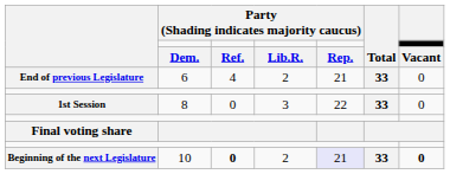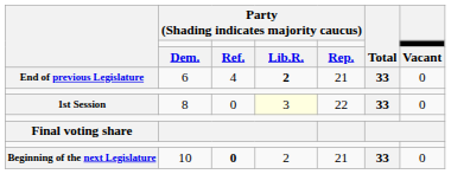End of previous Legislature | column 4: normal -> bold
1st Session | column 4: no background -> lightyellow background
Beginning of the next Legislature | column 5: lavender background -> no background
Beginning of the next Legislature | column 7: bold -> normal
